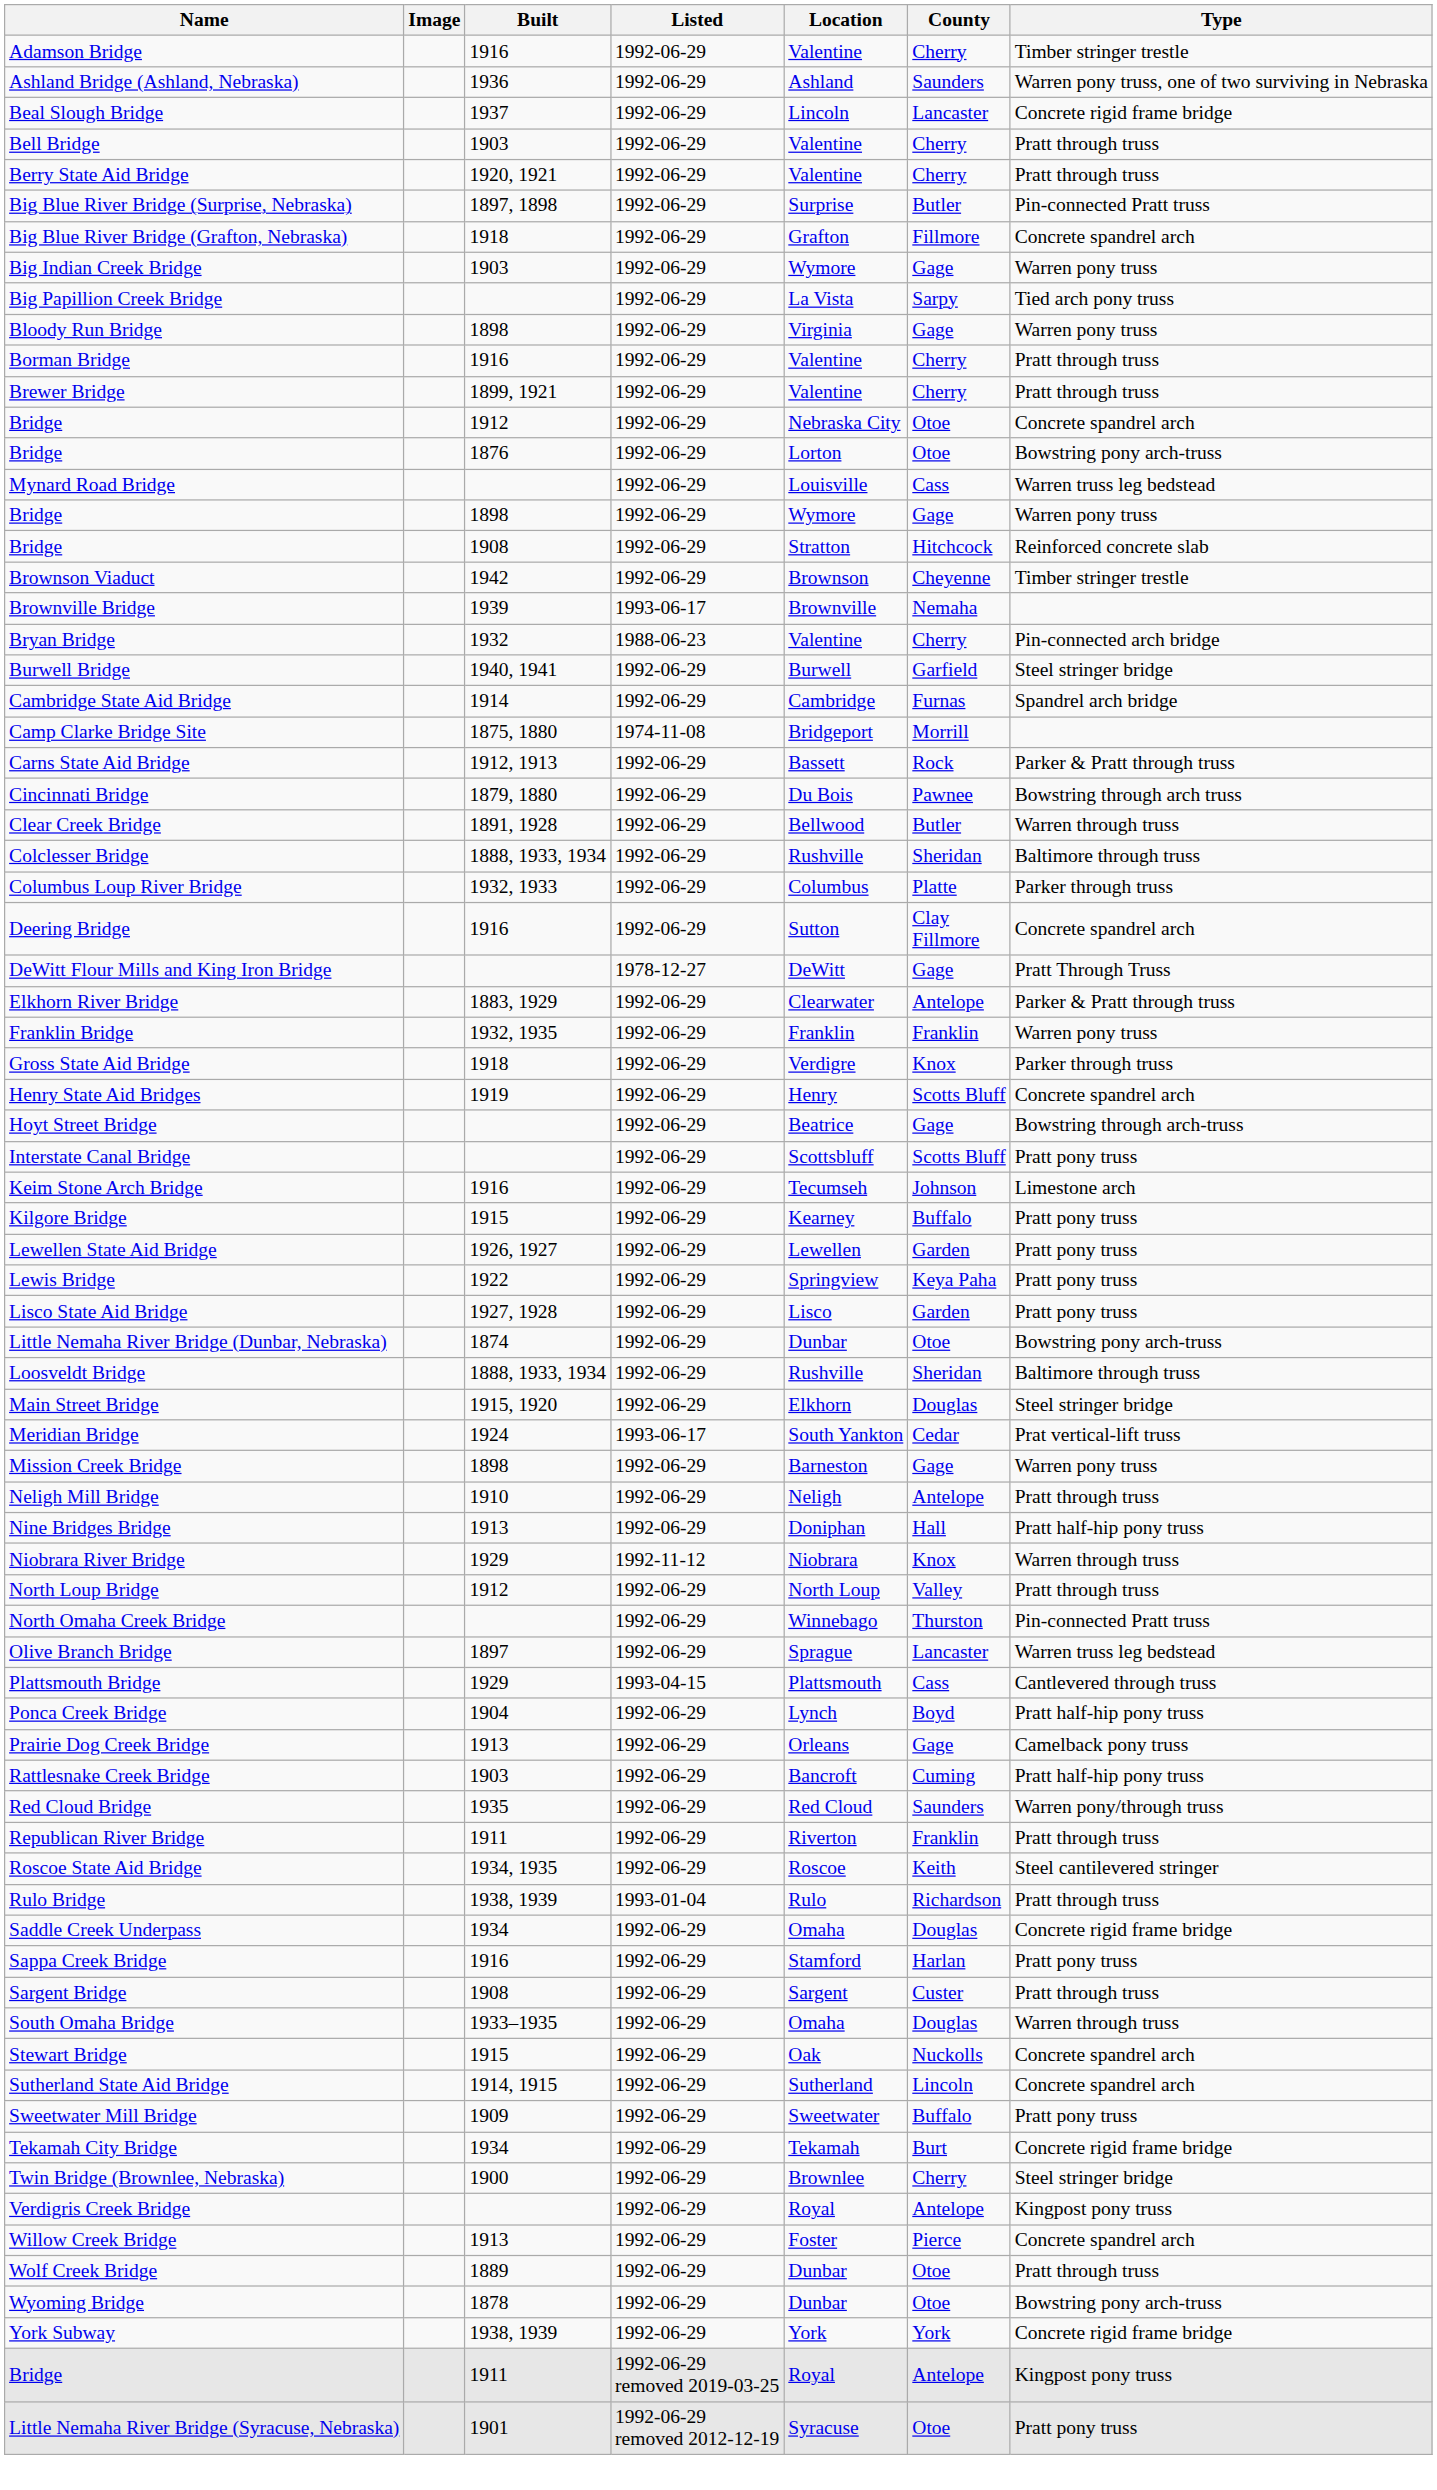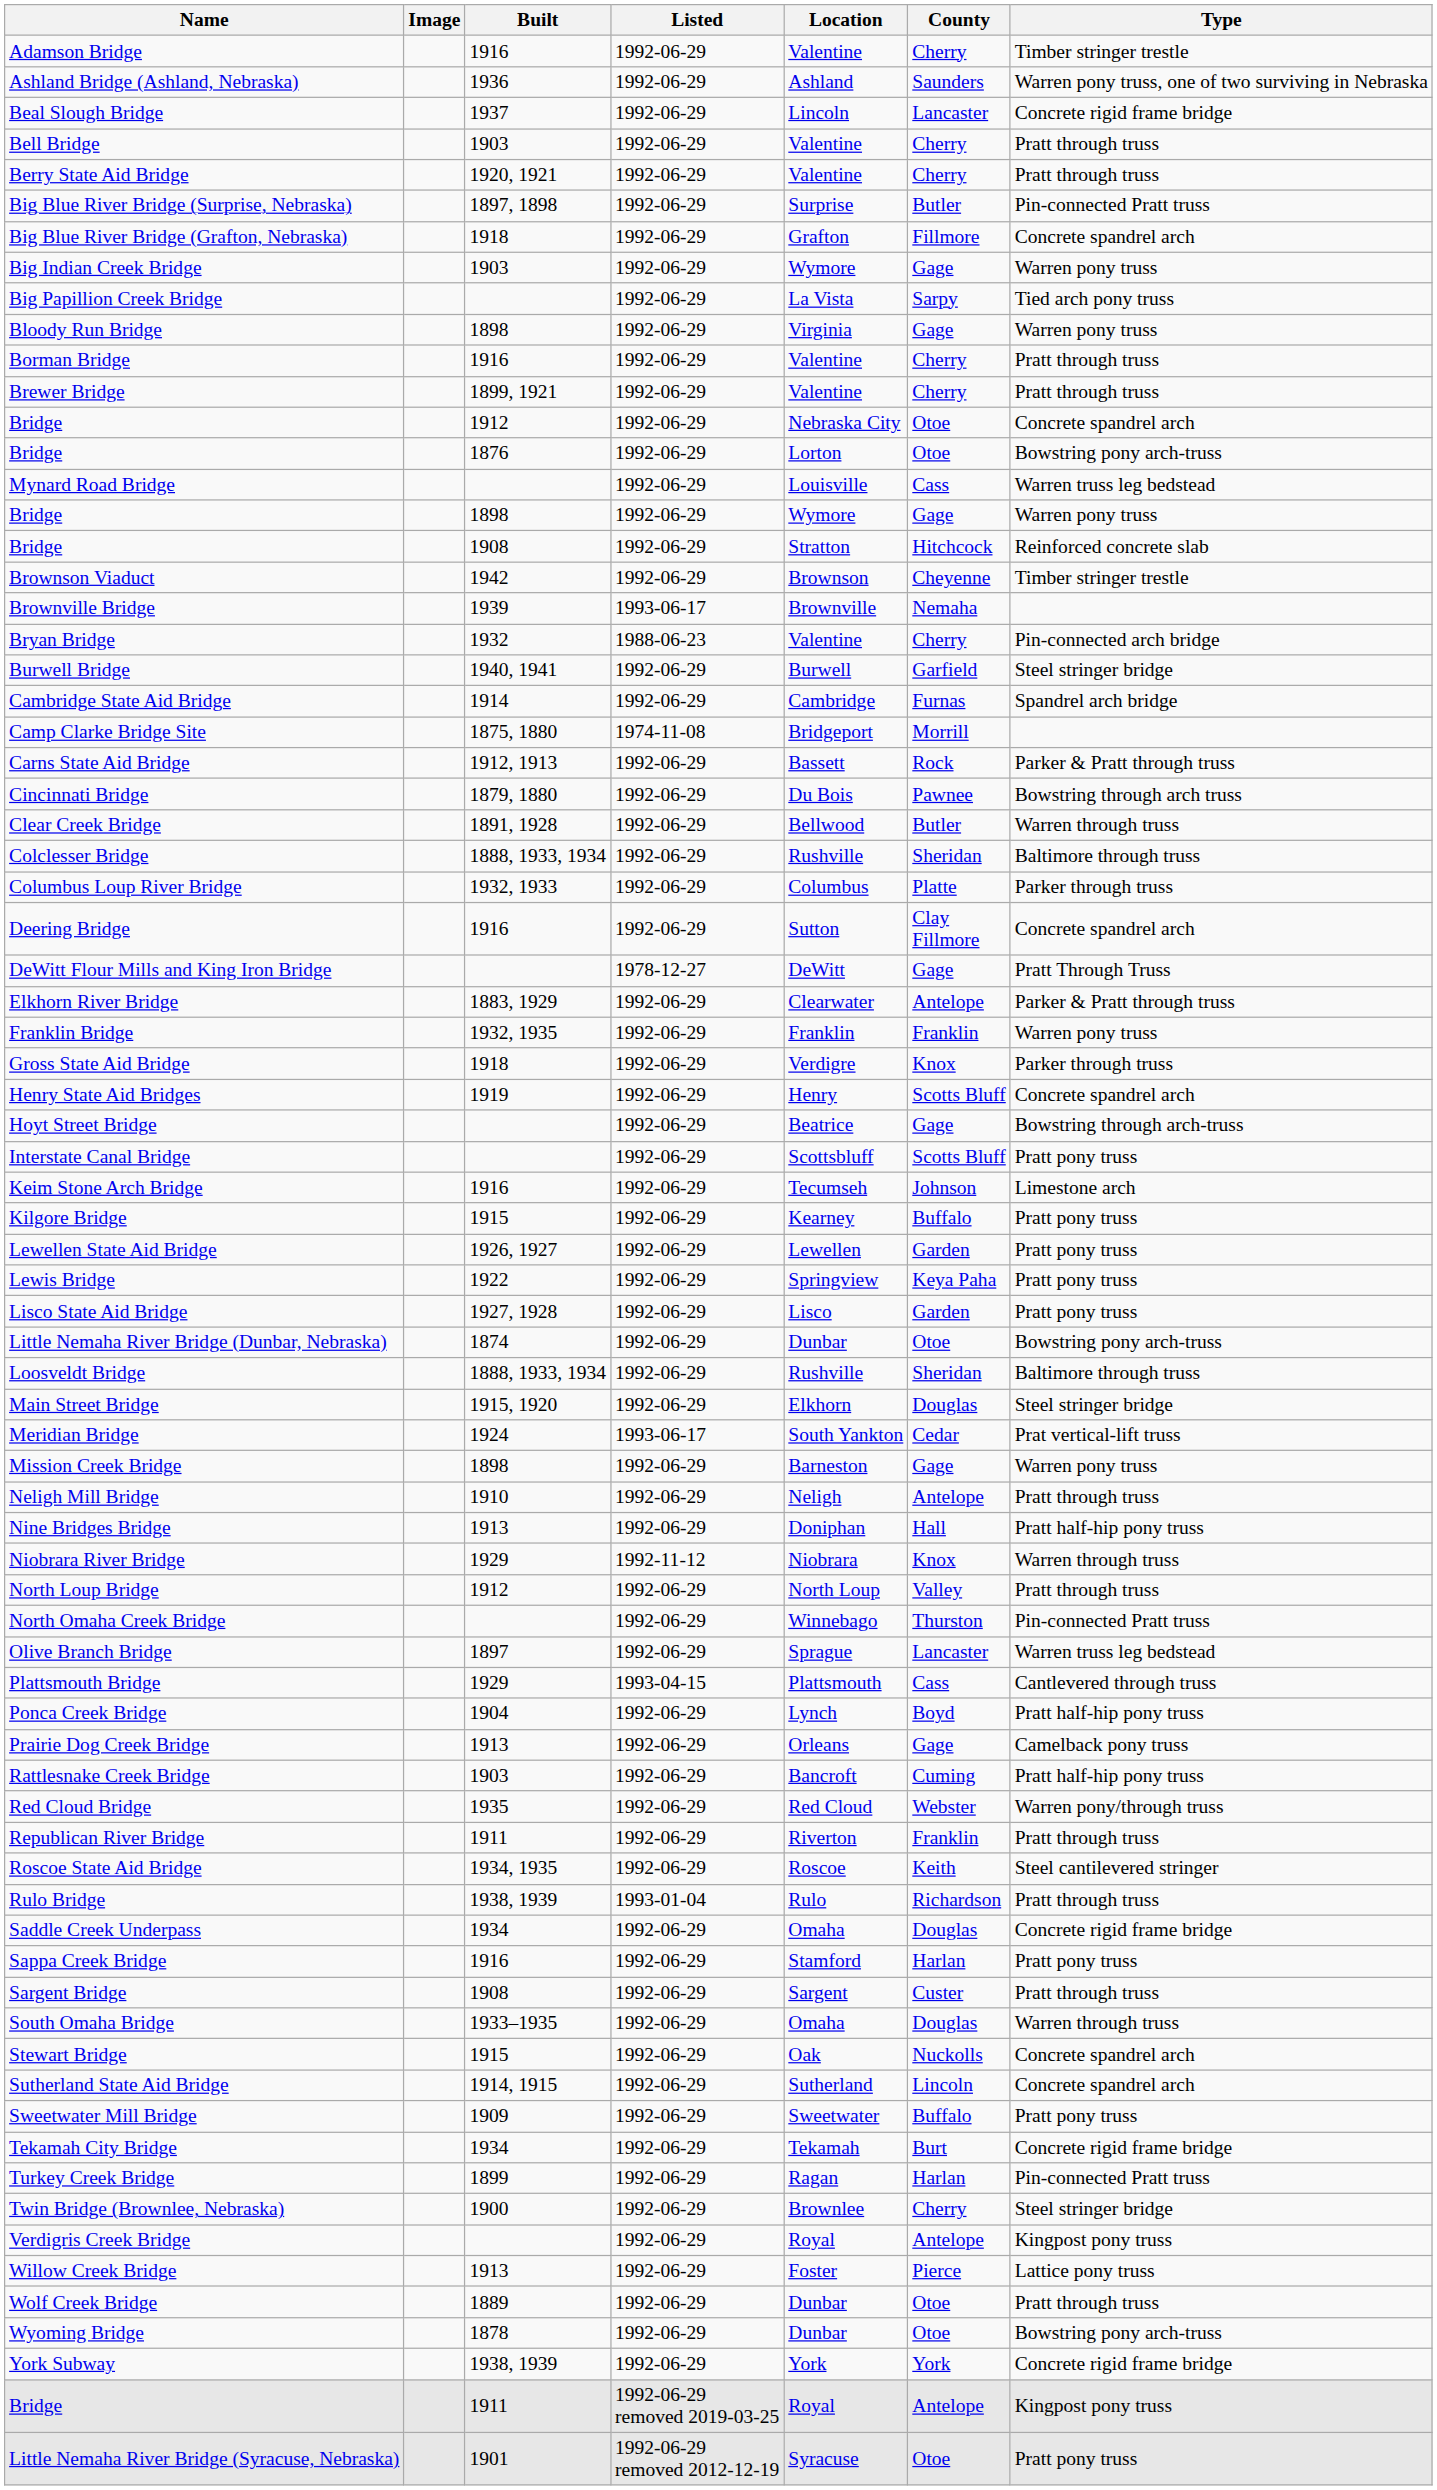Red Cloud Bridge | County: Saunders -> Webster
+ row: Turkey Creek Bridge | 1899 | 1992-06-29 | Ragan | Harlan | Pin-connected Pratt truss
Willow Creek Bridge | Type: Concrete spandrel arch -> Lattice pony truss
